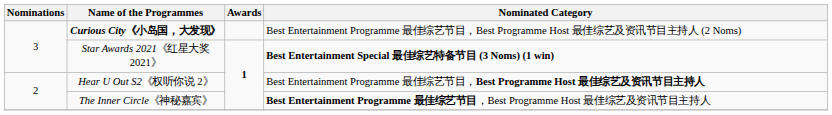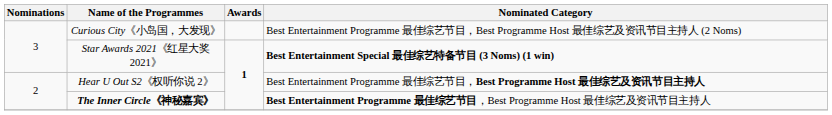Curious City《小岛国，大发现》 | Name of the Programmes: bold -> normal
The Inner Circle《神秘嘉宾》 | Name of the Programmes: normal -> bold
